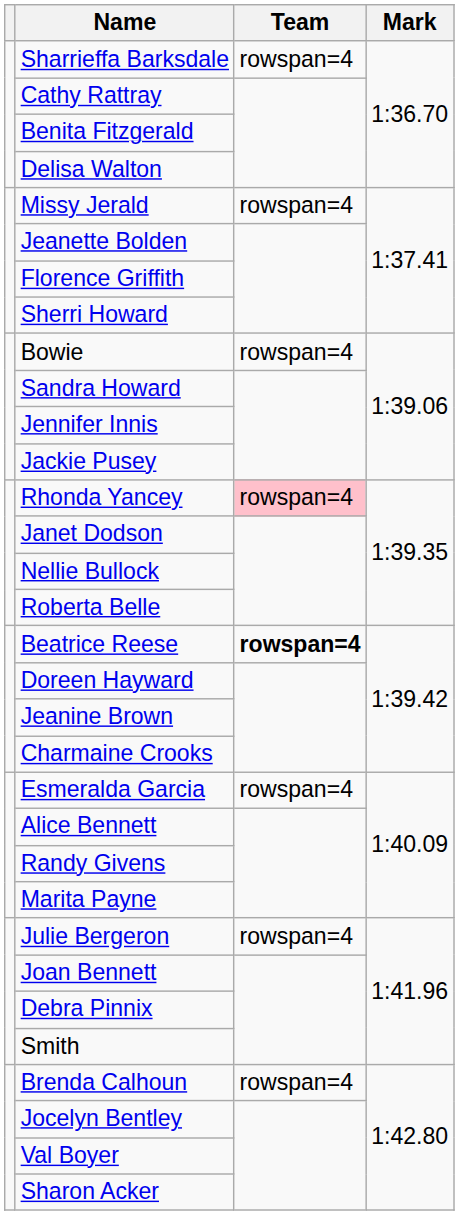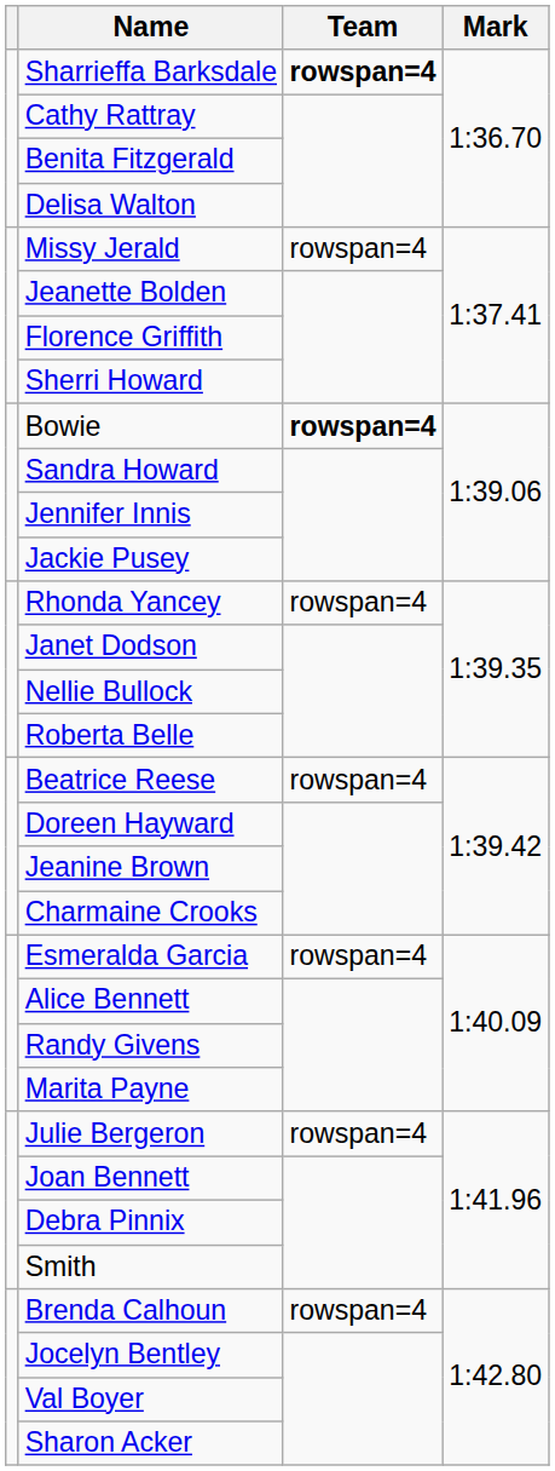Sharrieffa Barksdale | Team: normal -> bold
Bowie | Team: normal -> bold
Rhonda Yancey | Team: pink background -> no background
Beatrice Reese | Team: bold -> normal
